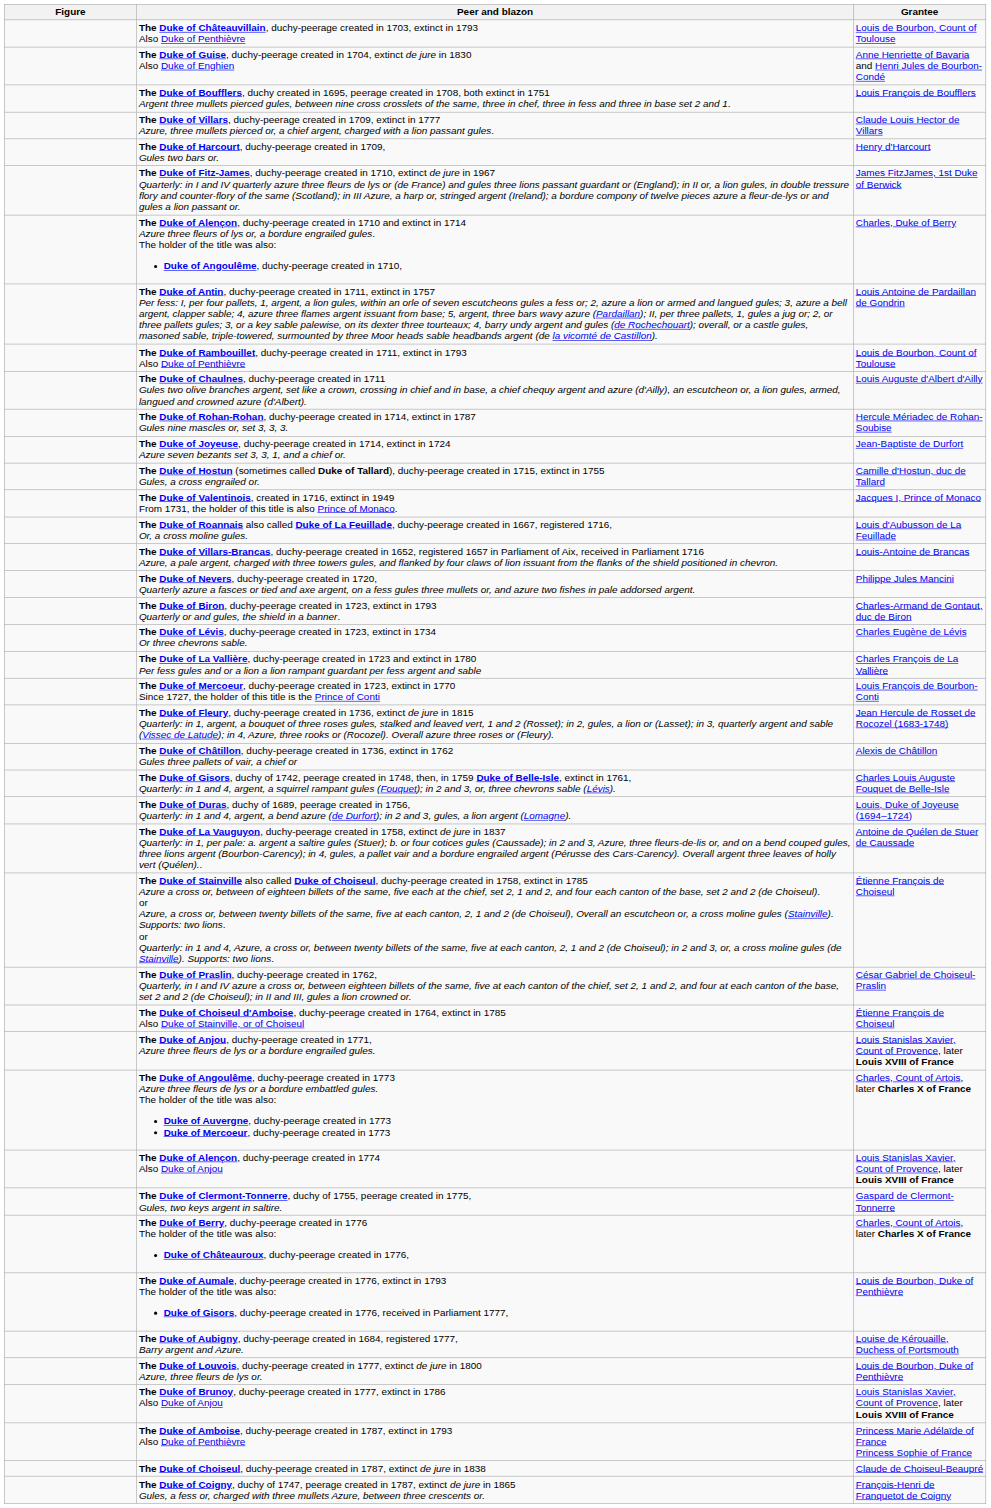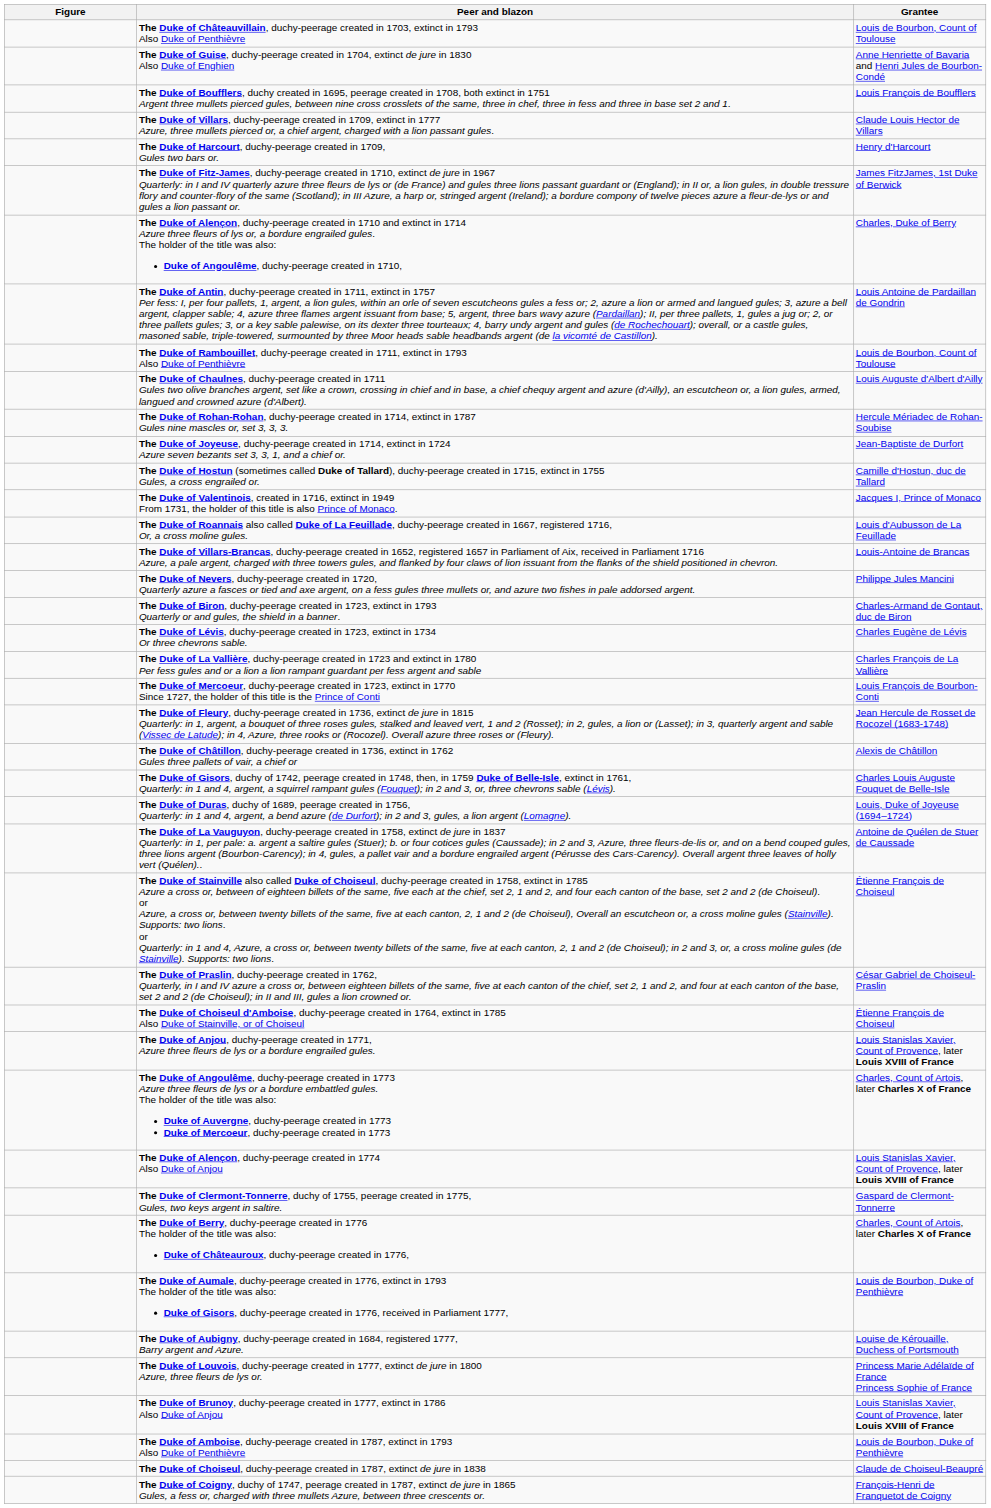row 38 | Grantee: Louis de Bourbon, Duke of Penthièvre -> Princess Marie Adélaïde of France Princess Sophie of France
row 40 | Grantee: Princess Marie Adélaïde of France Princess Sophie of France -> Louis de Bourbon, Duke of Penthièvre
